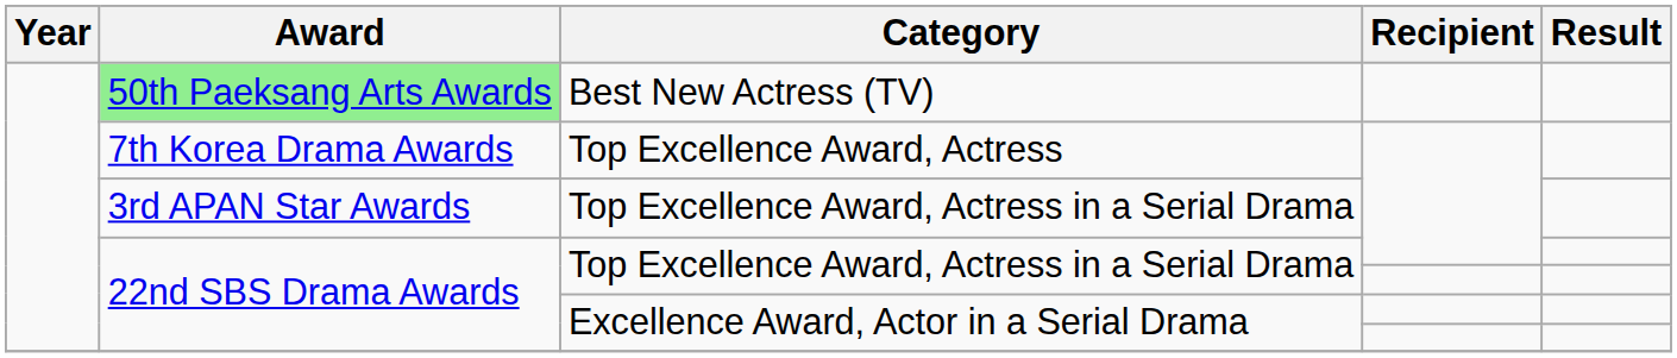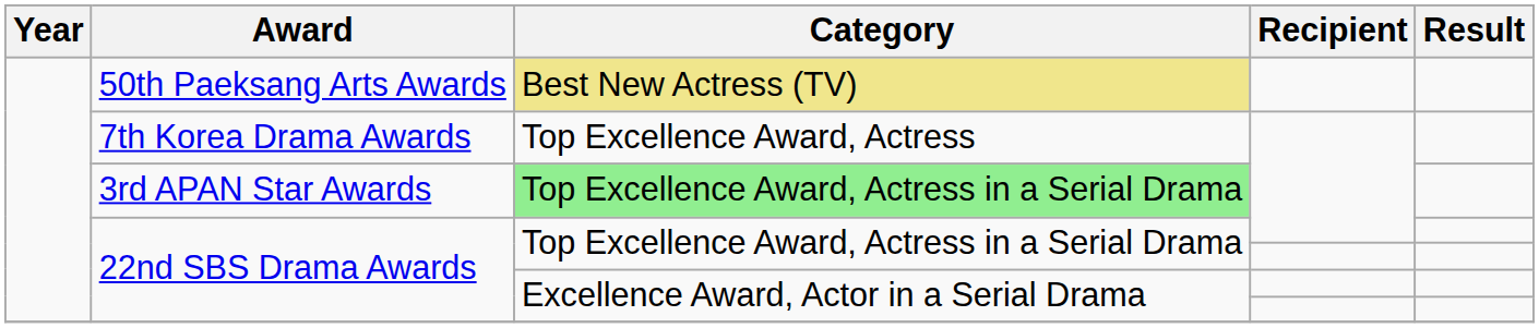50th Paeksang Arts Awards | Award: lightgreen background -> no background
50th Paeksang Arts Awards | Category: no background -> khaki background
3rd APAN Star Awards | Category: no background -> lightgreen background
